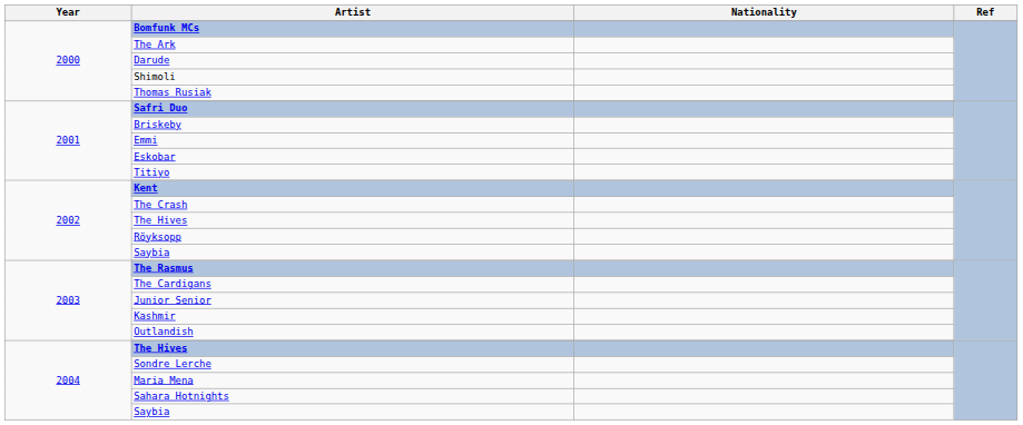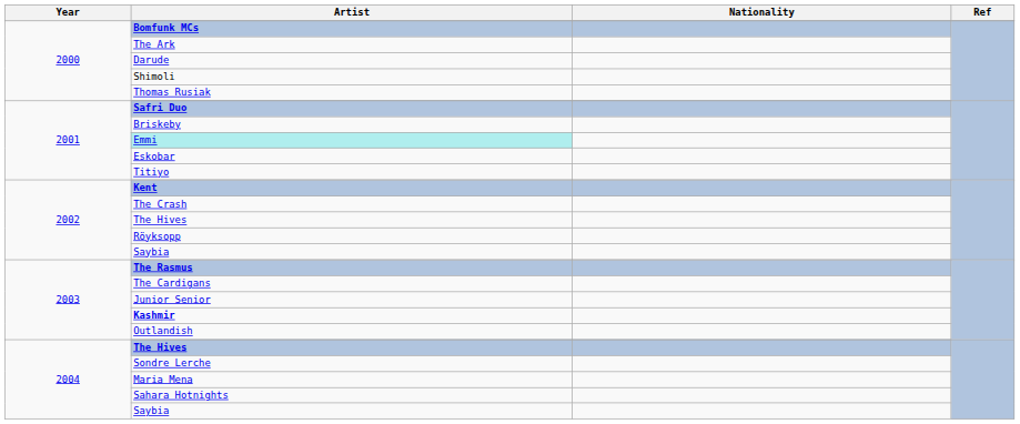Emmi | Artist: no background -> paleturquoise background
Kashmir | Artist: normal -> bold
